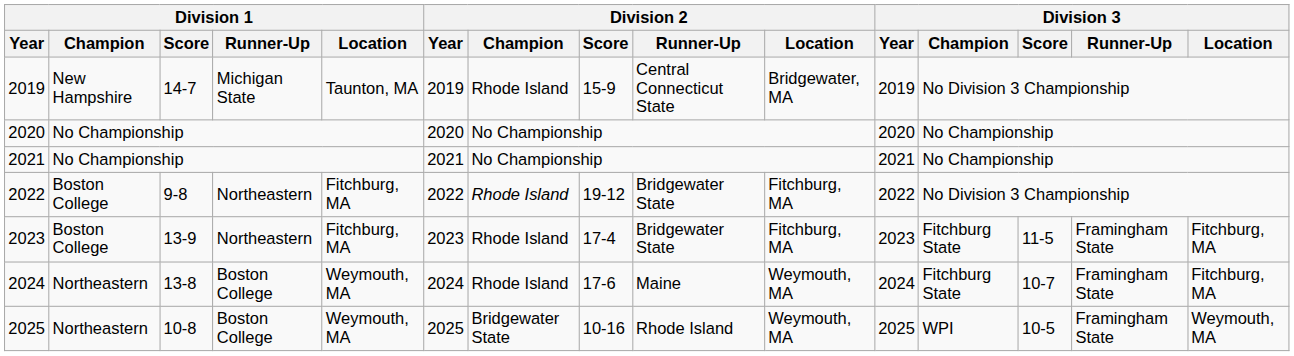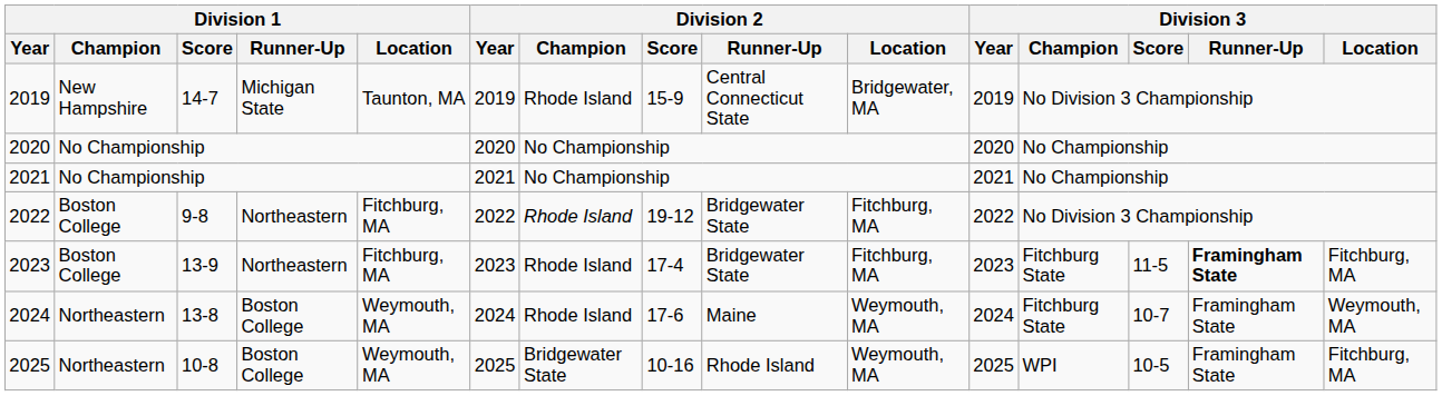row 7 | Division 3 / Runner-Up: normal -> bold
row 8 | Division 3 / Location: Fitchburg, MA -> Weymouth, MA
row 9 | Division 3 / Location: Weymouth, MA -> Fitchburg, MA
